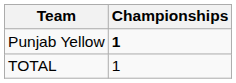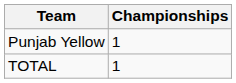Punjab Yellow | Championships: bold -> normal
